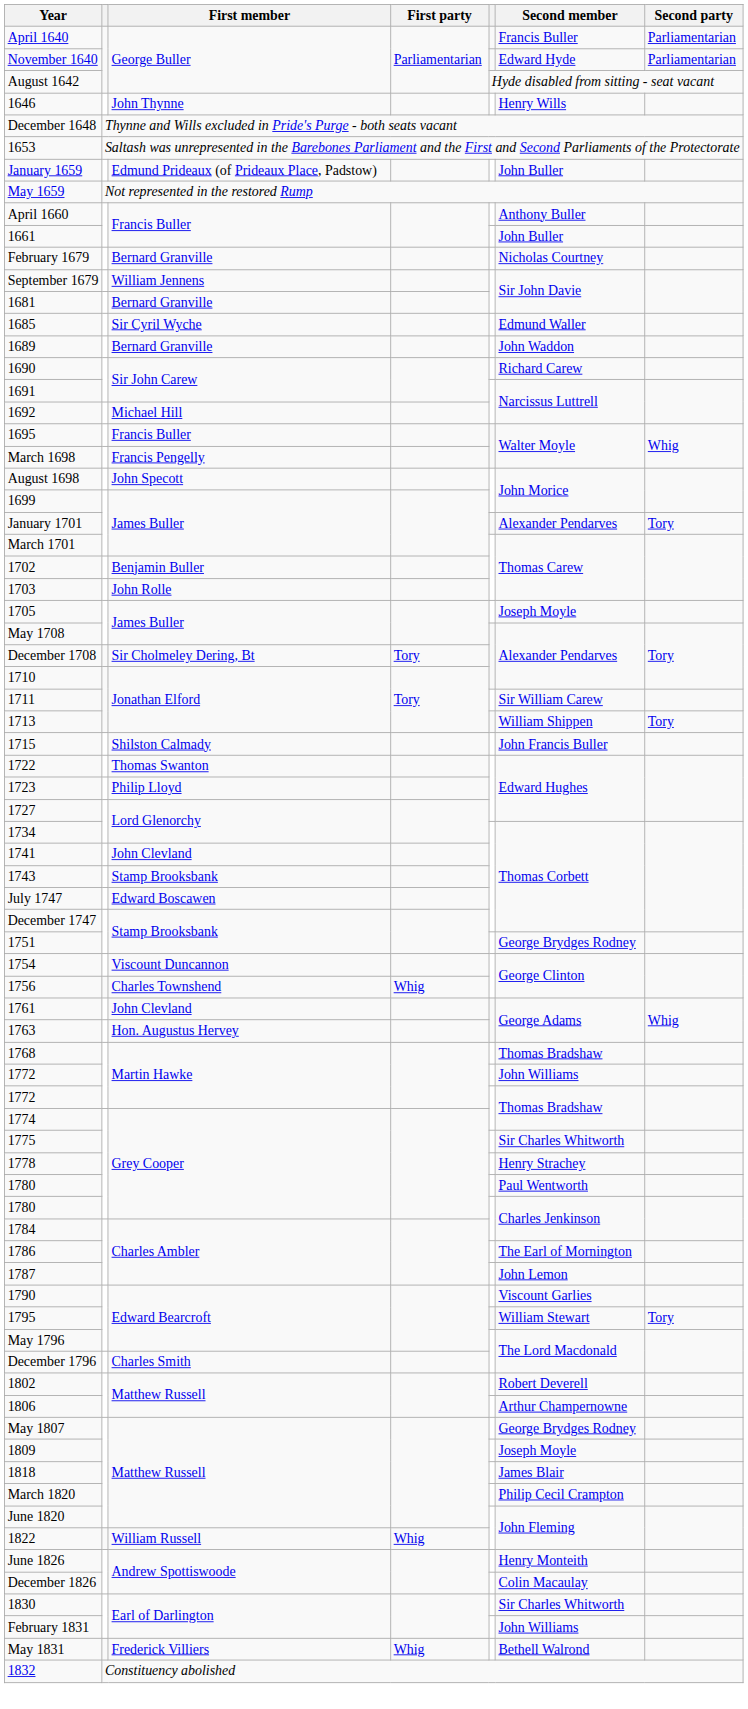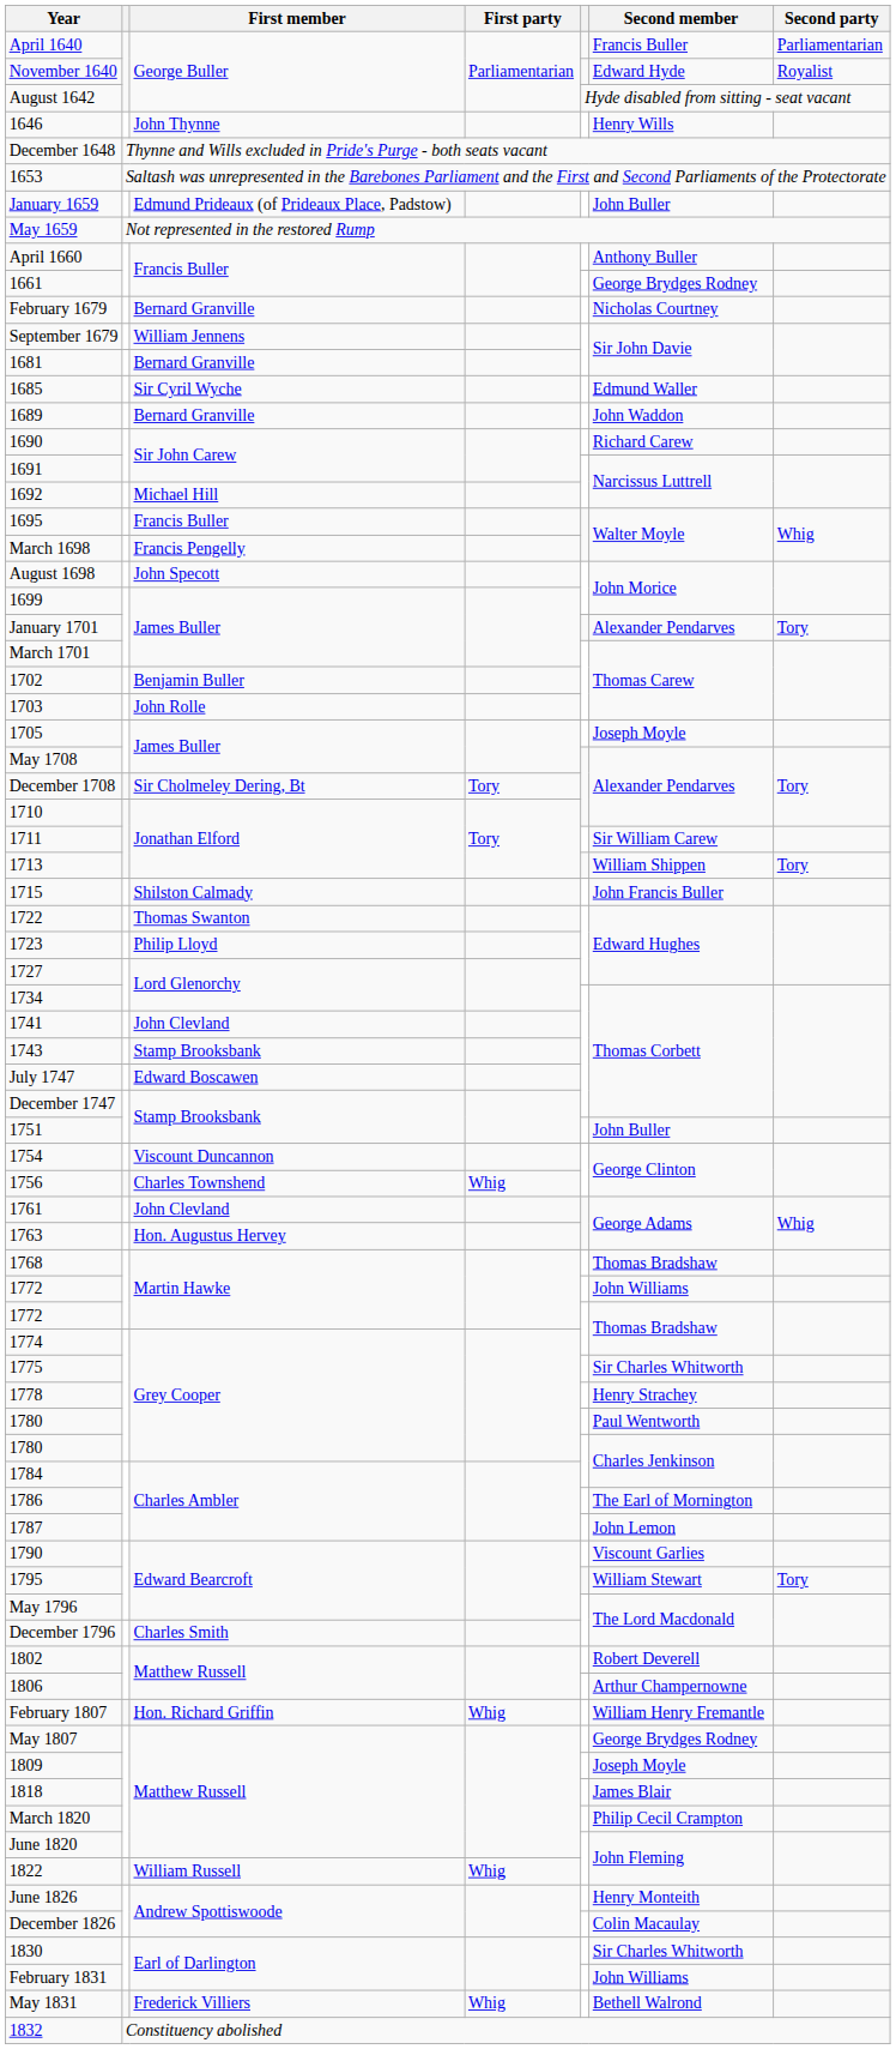November 1640 | Second party: Parliamentarian -> Royalist
1661 | Second member: John Buller -> George Brydges Rodney
1751 | Second member: George Brydges Rodney -> John Buller
+ row: February 1807 | Hon. Richard Griffin | Whig | William Henry Fremantle
